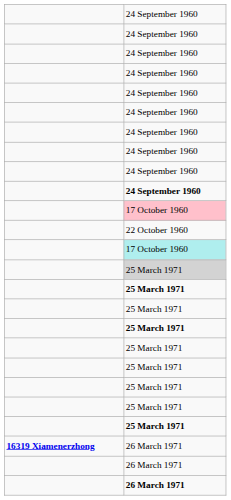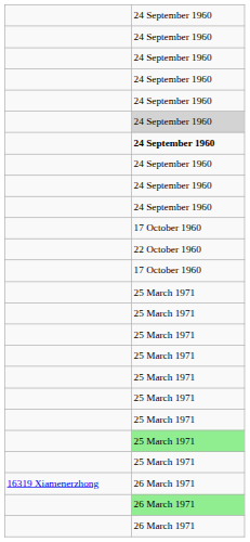row 6 | column 2: no background -> lightgrey background
row 7 | column 2: normal -> bold
row 10 | column 2: bold -> normal
row 11 | column 2: pink background -> no background
row 13 | column 2: paleturquoise background -> no background
row 14 | column 2: lightgrey background -> no background
row 15 | column 2: bold -> normal
row 17 | column 2: bold -> normal
row 21 | column 2: no background -> lightgreen background
row 22 | column 2: bold -> normal
row 23 | column 1: bold -> normal
row 24 | column 2: no background -> lightgreen background
row 25 | column 2: bold -> normal
